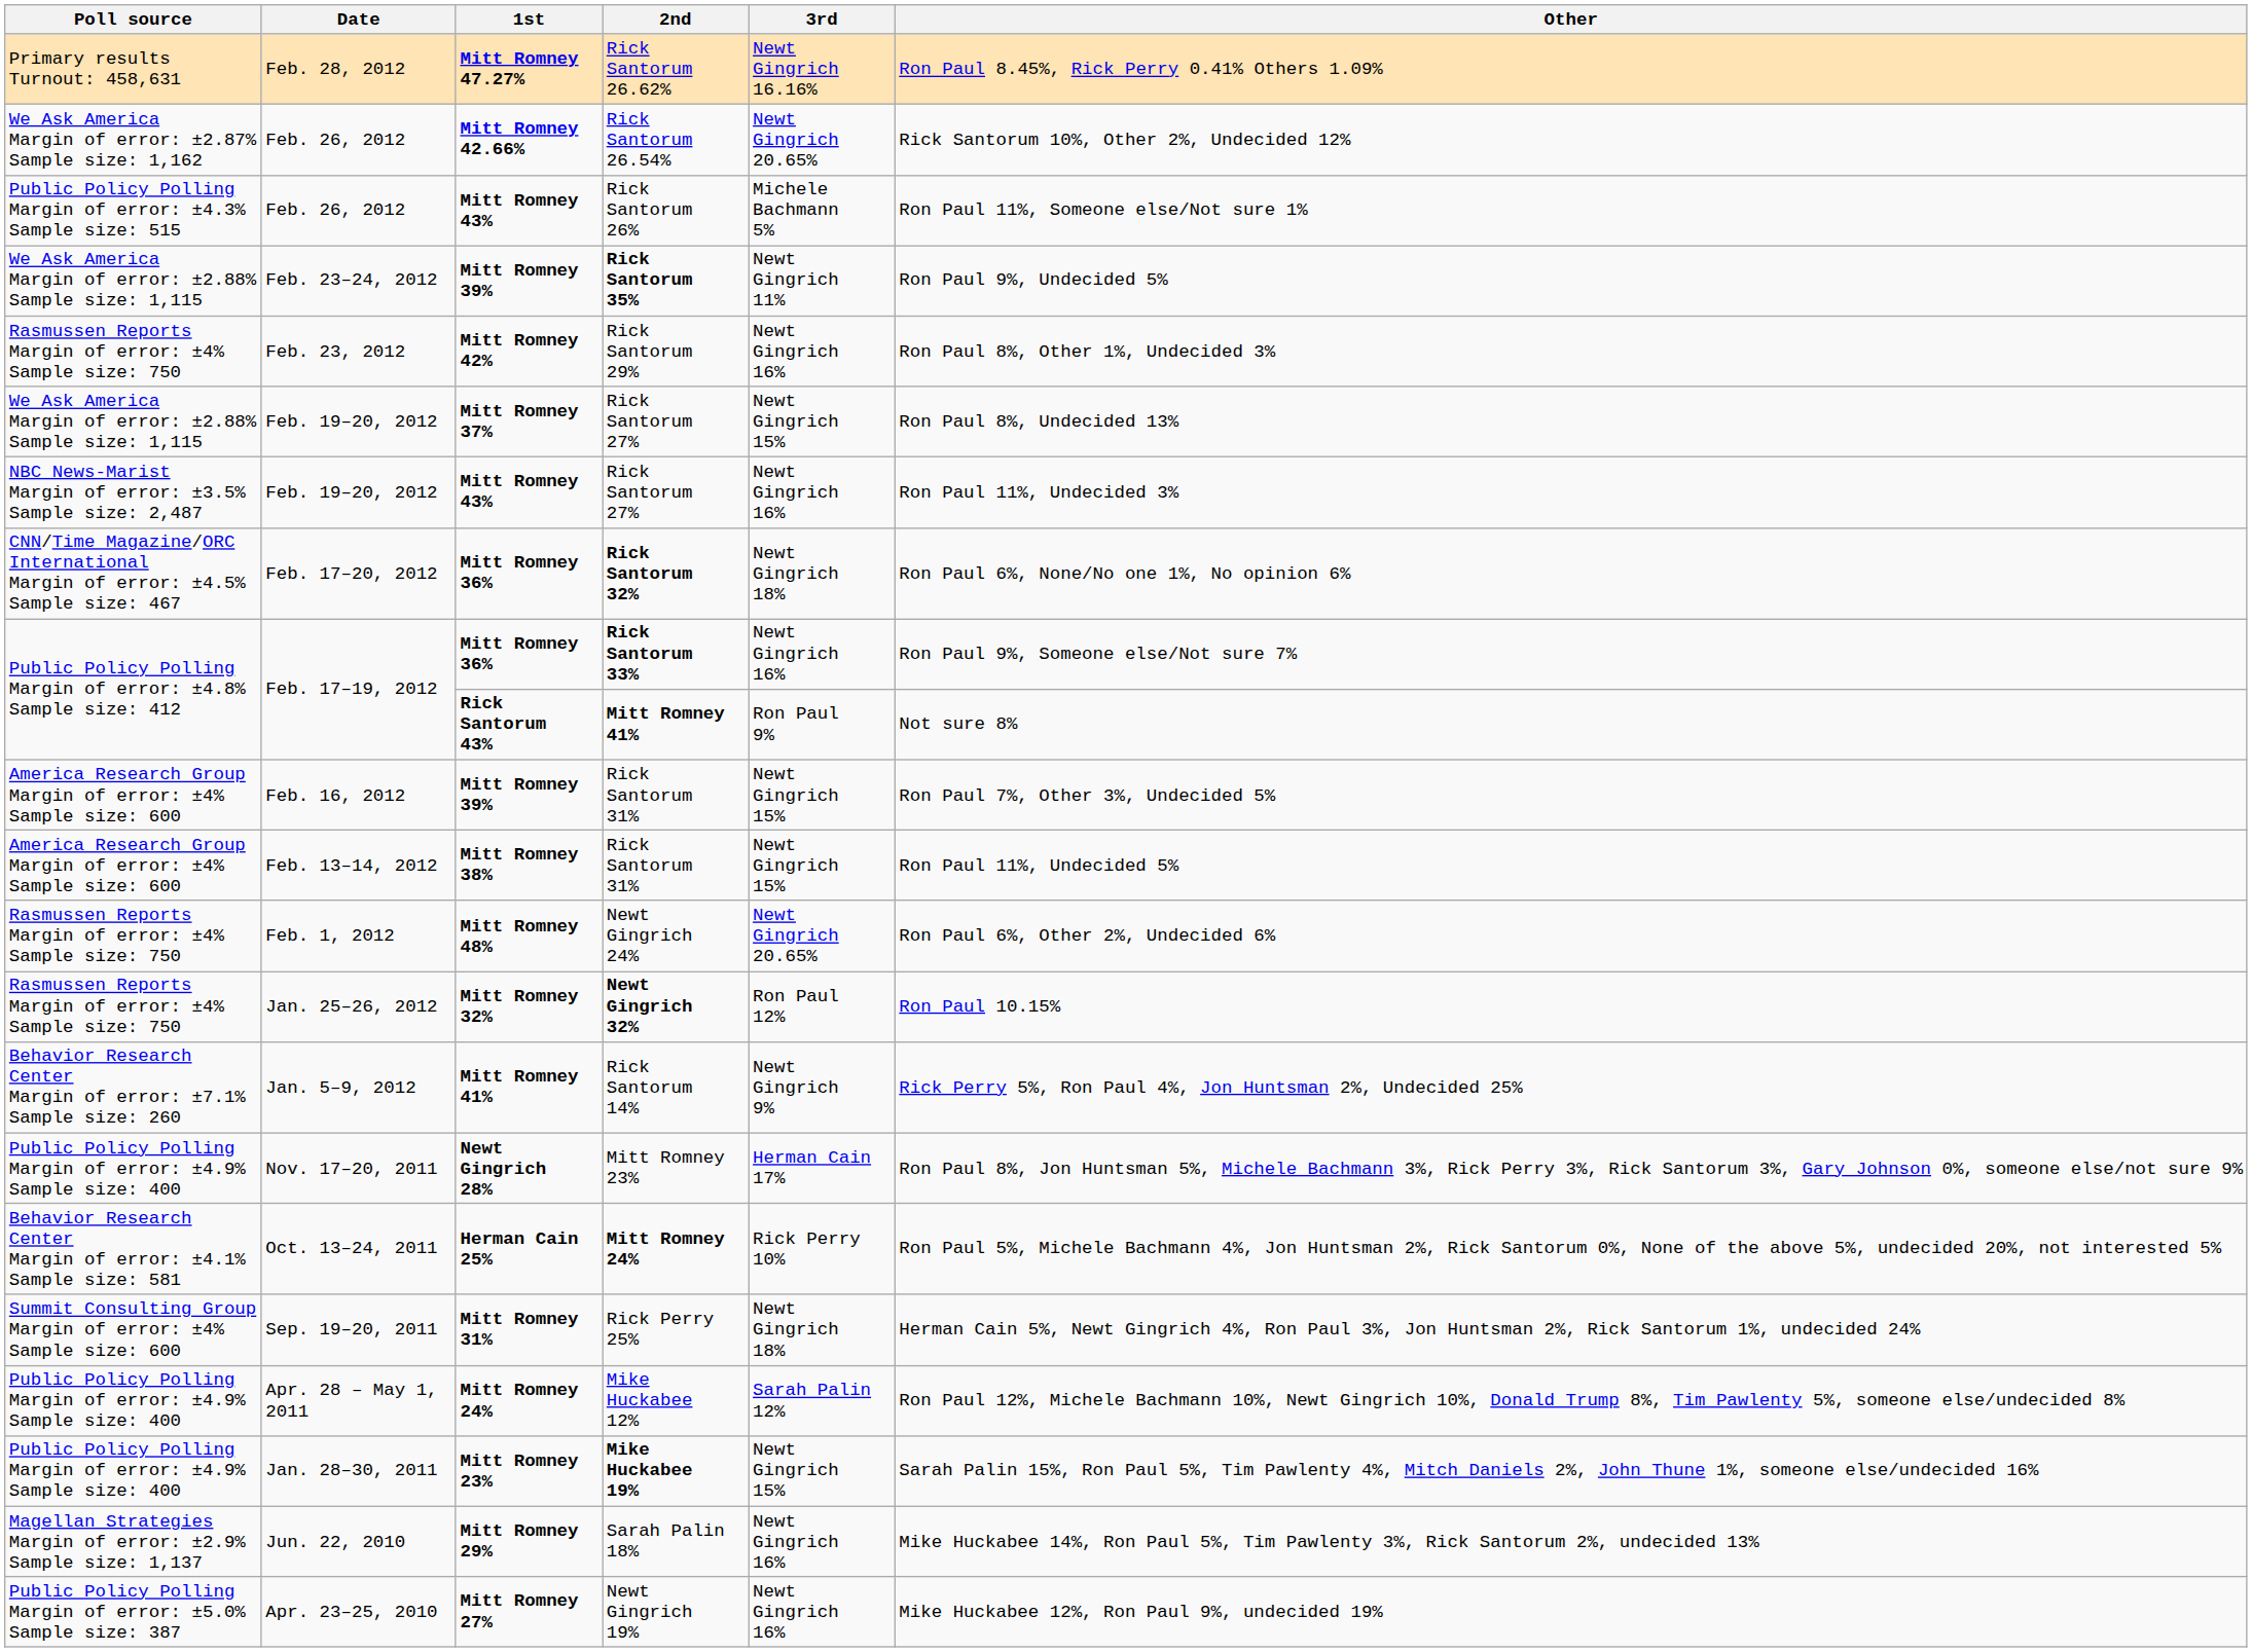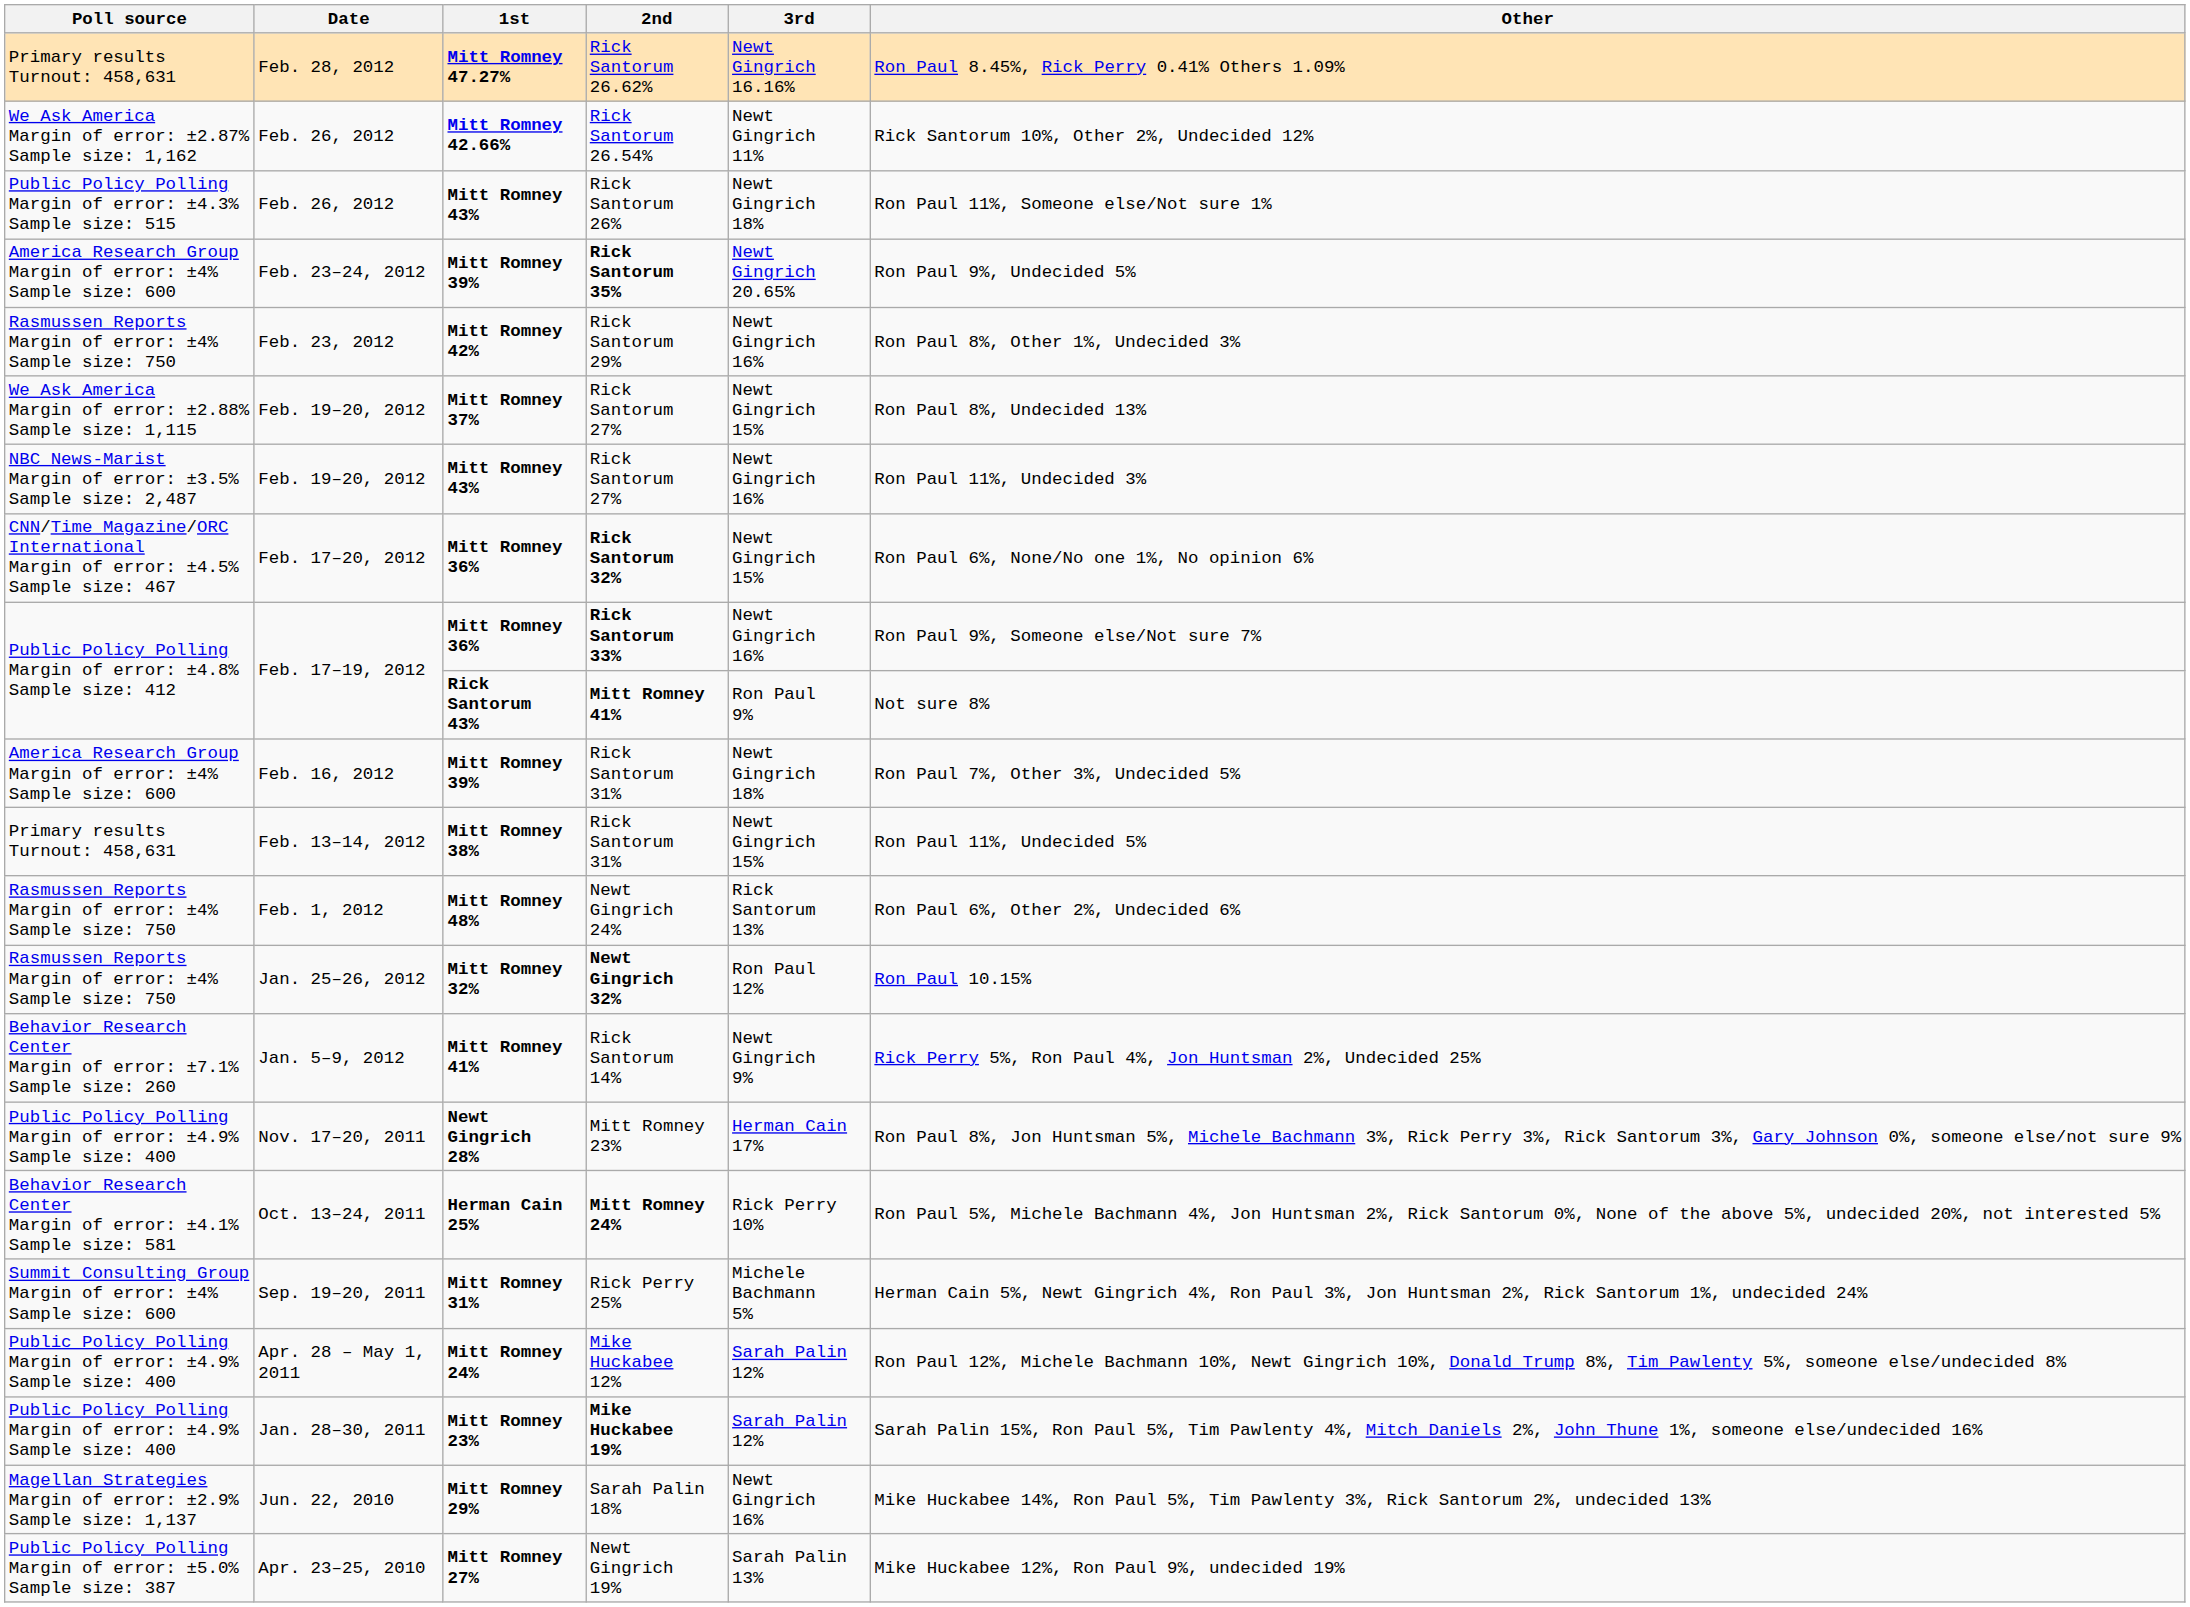Rick Santorum 26.54% | 3rd: Newt Gingrich 20.65% -> Newt Gingrich 11%
Rick Santorum 26% | 3rd: Michele Bachmann 5% -> Newt Gingrich 18%
Rick Santorum 35% | Poll source: We Ask America Margin of error: ±2.88% Sample size: 1,115 -> America Research Group Margin of error: ±4% Sample size: 600
Rick Santorum 35% | 3rd: Newt Gingrich 11% -> Newt Gingrich 20.65%
Rick Santorum 32% | 3rd: Newt Gingrich 18% -> Newt Gingrich 15%
Mitt Romney 39% / Rick Santorum 31% | 3rd: Newt Gingrich 15% -> Newt Gingrich 18%
Mitt Romney 38% / Rick Santorum 31% | Poll source: America Research Group Margin of error: ±4% Sample size: 600 -> Primary results Turnout: 458,631
Newt Gingrich 24% | 3rd: Newt Gingrich 20.65% -> Rick Santorum 13%
Rick Perry 25% | 3rd: Newt Gingrich 18% -> Michele Bachmann 5%
Mike Huckabee 19% | 3rd: Newt Gingrich 15% -> Sarah Palin 12%
Newt Gingrich 19% | 3rd: Newt Gingrich 16% -> Sarah Palin 13%
